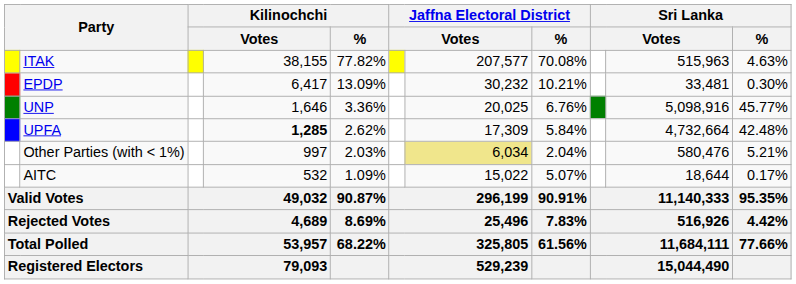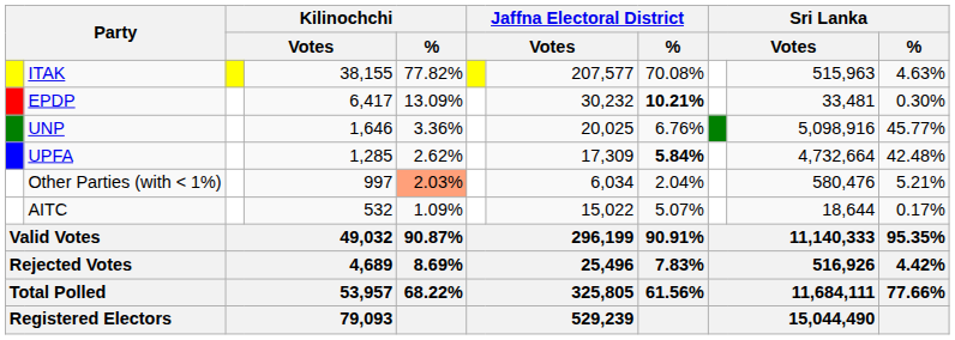EPDP | Jaffna Electoral District / %: normal -> bold
UPFA | column 4: bold -> normal
UPFA | Jaffna Electoral District / %: normal -> bold
Other Parties (with < 1%) | Kilinochchi / %: no background -> lightsalmon background
Other Parties (with < 1%) | column 7: khaki background -> no background
